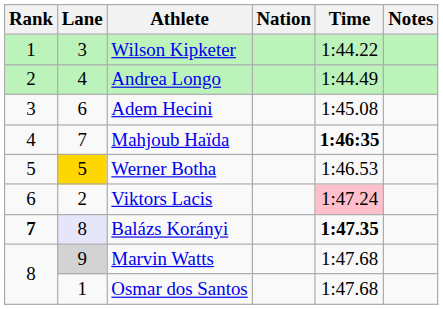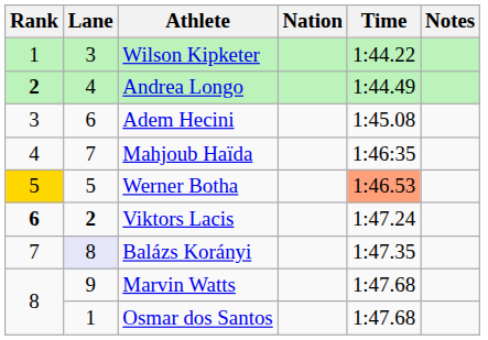Andrea Longo | Rank: normal -> bold
Mahjoub Haïda | Time: bold -> normal
Werner Botha | Rank: no background -> gold background
Werner Botha | Lane: gold background -> no background
Werner Botha | Time: no background -> lightsalmon background
Viktors Lacis | Rank: normal -> bold
Viktors Lacis | Lane: normal -> bold
Viktors Lacis | Time: pink background -> no background
Balázs Korányi | Rank: bold -> normal
Balázs Korányi | Time: bold -> normal
Marvin Watts | Lane: lightgrey background -> no background
